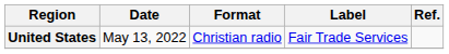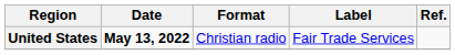United States | Date: normal -> bold
